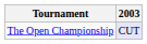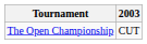The Open Championship | 2003: lavender background -> no background
